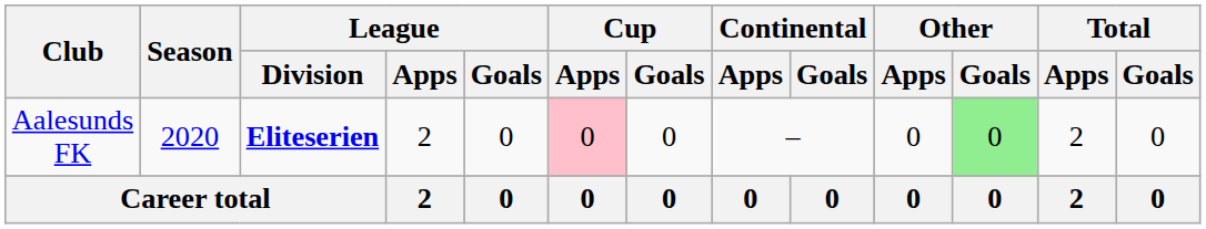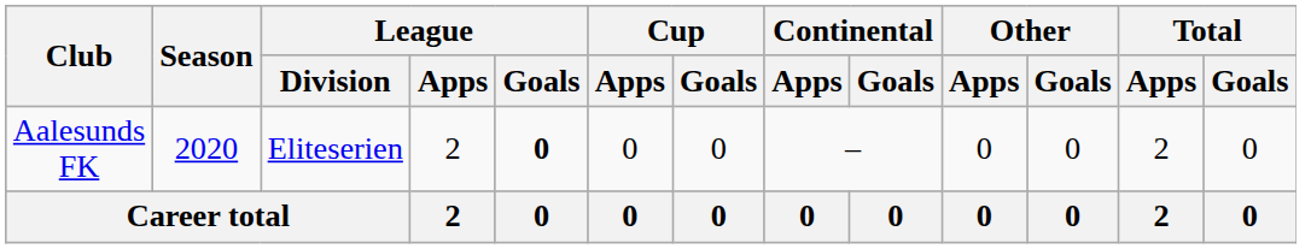Aalesunds FK | League / Division: bold -> normal
Aalesunds FK | League / Goals: normal -> bold
Aalesunds FK | Cup / Apps: pink background -> no background
Aalesunds FK | Other / Goals: lightgreen background -> no background
